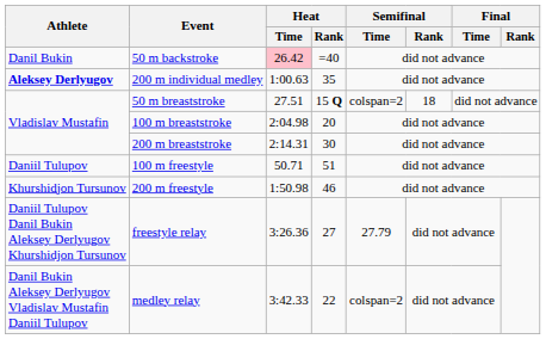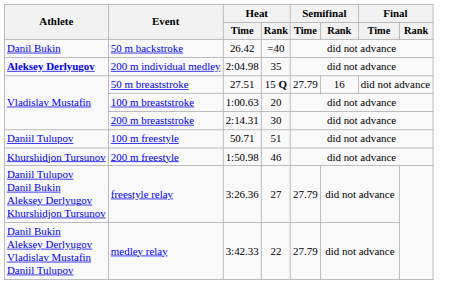50 m backstroke | Heat / Time: pink background -> no background
200 m individual medley | Heat / Time: 1:00.63 -> 2:04.98
50 m breaststroke | Semifinal / Time: colspan=2 -> 27.79
50 m breaststroke | Semifinal / Rank: 18 -> 16
100 m breaststroke | Heat / Time: 2:04.98 -> 1:00.63
medley relay | Semifinal / Time: colspan=2 -> 27.79
